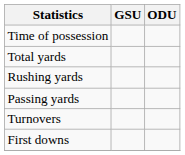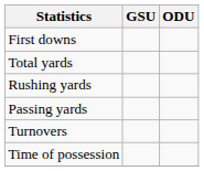rows swapped: First downs <-> Time of possession
